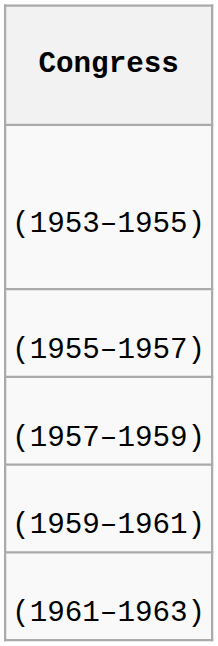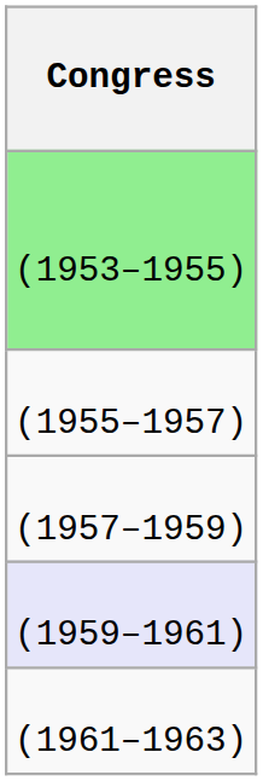row 2 | column 1: no background -> lightgreen background
row 5 | column 1: no background -> lavender background
